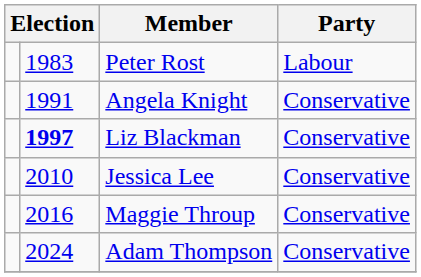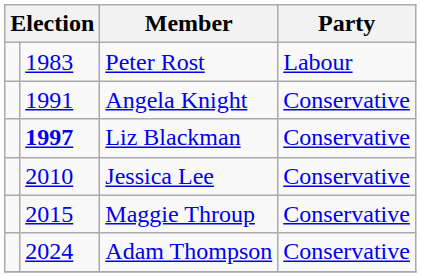Maggie Throup | column 2: 2016 -> 2015
